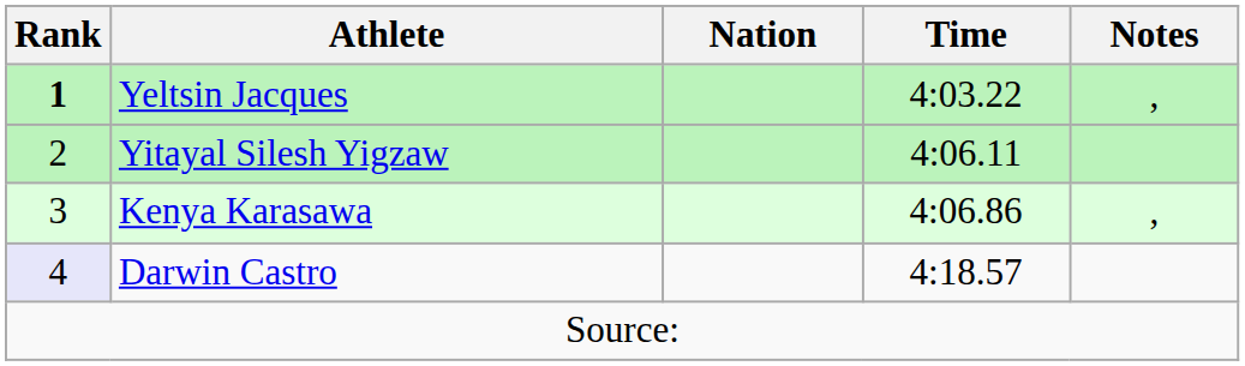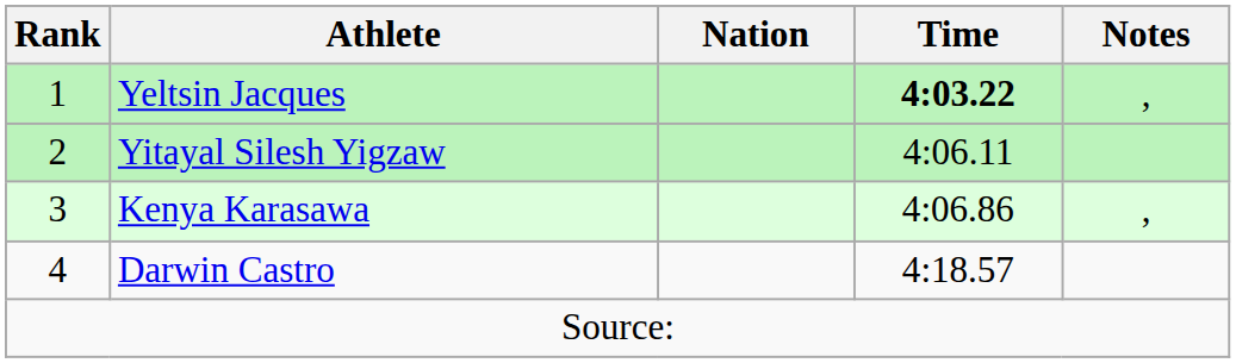Yeltsin Jacques | Rank: bold -> normal
Yeltsin Jacques | Time: normal -> bold
Darwin Castro | Rank: lavender background -> no background
